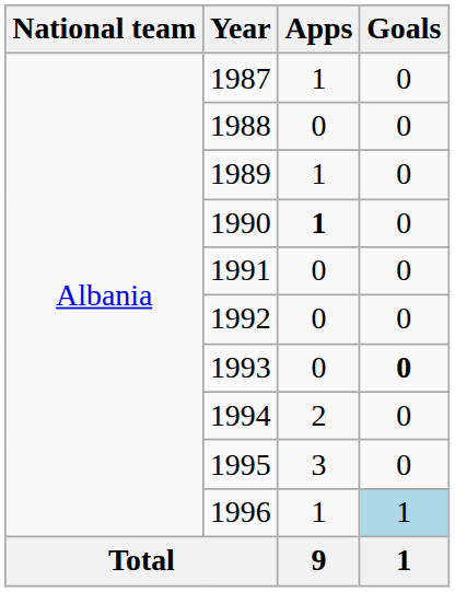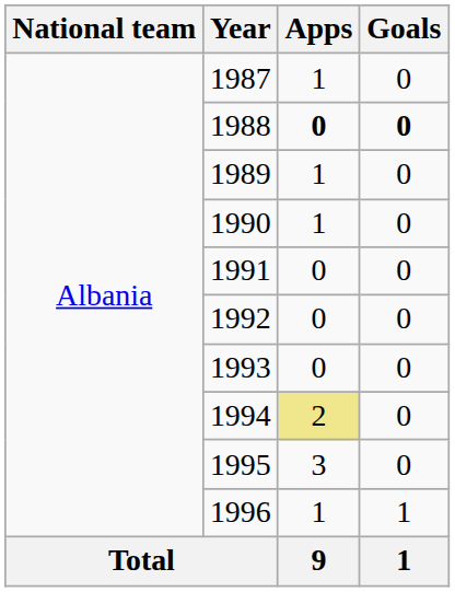1988 | Apps: normal -> bold
1988 | Goals: normal -> bold
1990 | Apps: bold -> normal
1993 | Goals: bold -> normal
1994 | Apps: no background -> khaki background
1996 | Goals: lightblue background -> no background
